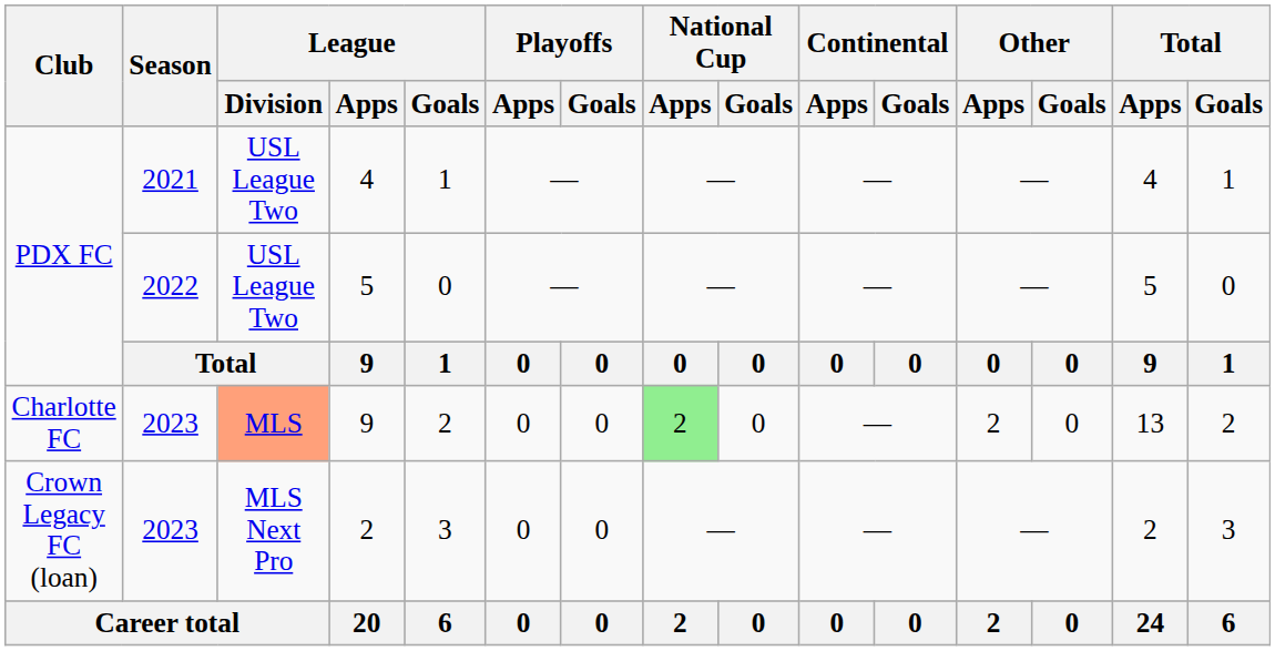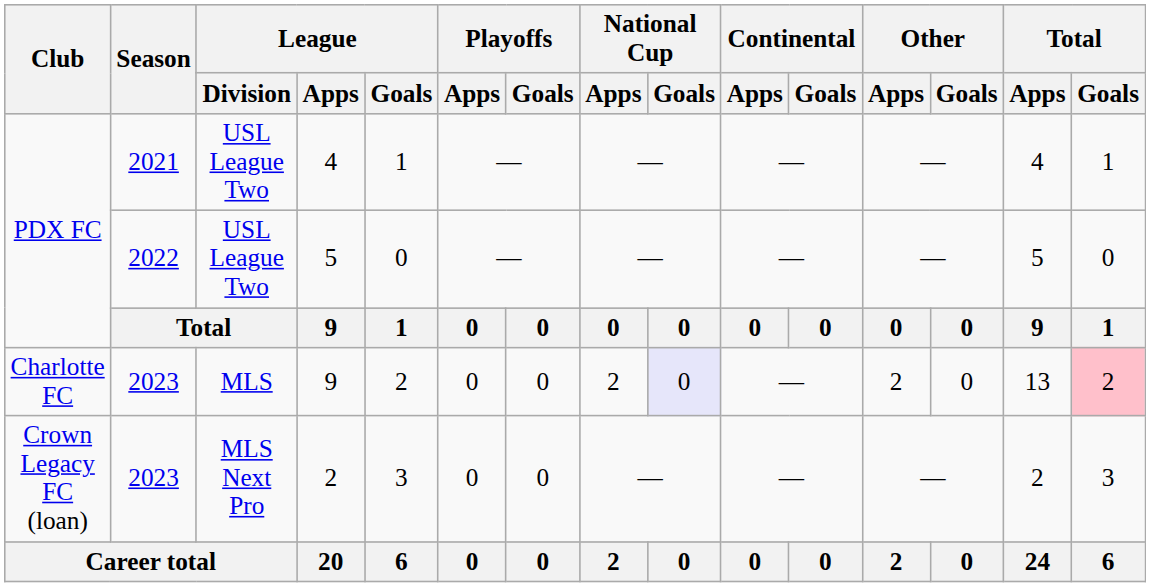Charlotte FC / 9 | League / Division: lightsalmon background -> no background
Charlotte FC / 9 | National Cup / Apps: lightgreen background -> no background
Charlotte FC / 9 | National Cup / Goals: no background -> lavender background
Charlotte FC / 9 | Total / Goals: no background -> pink background
